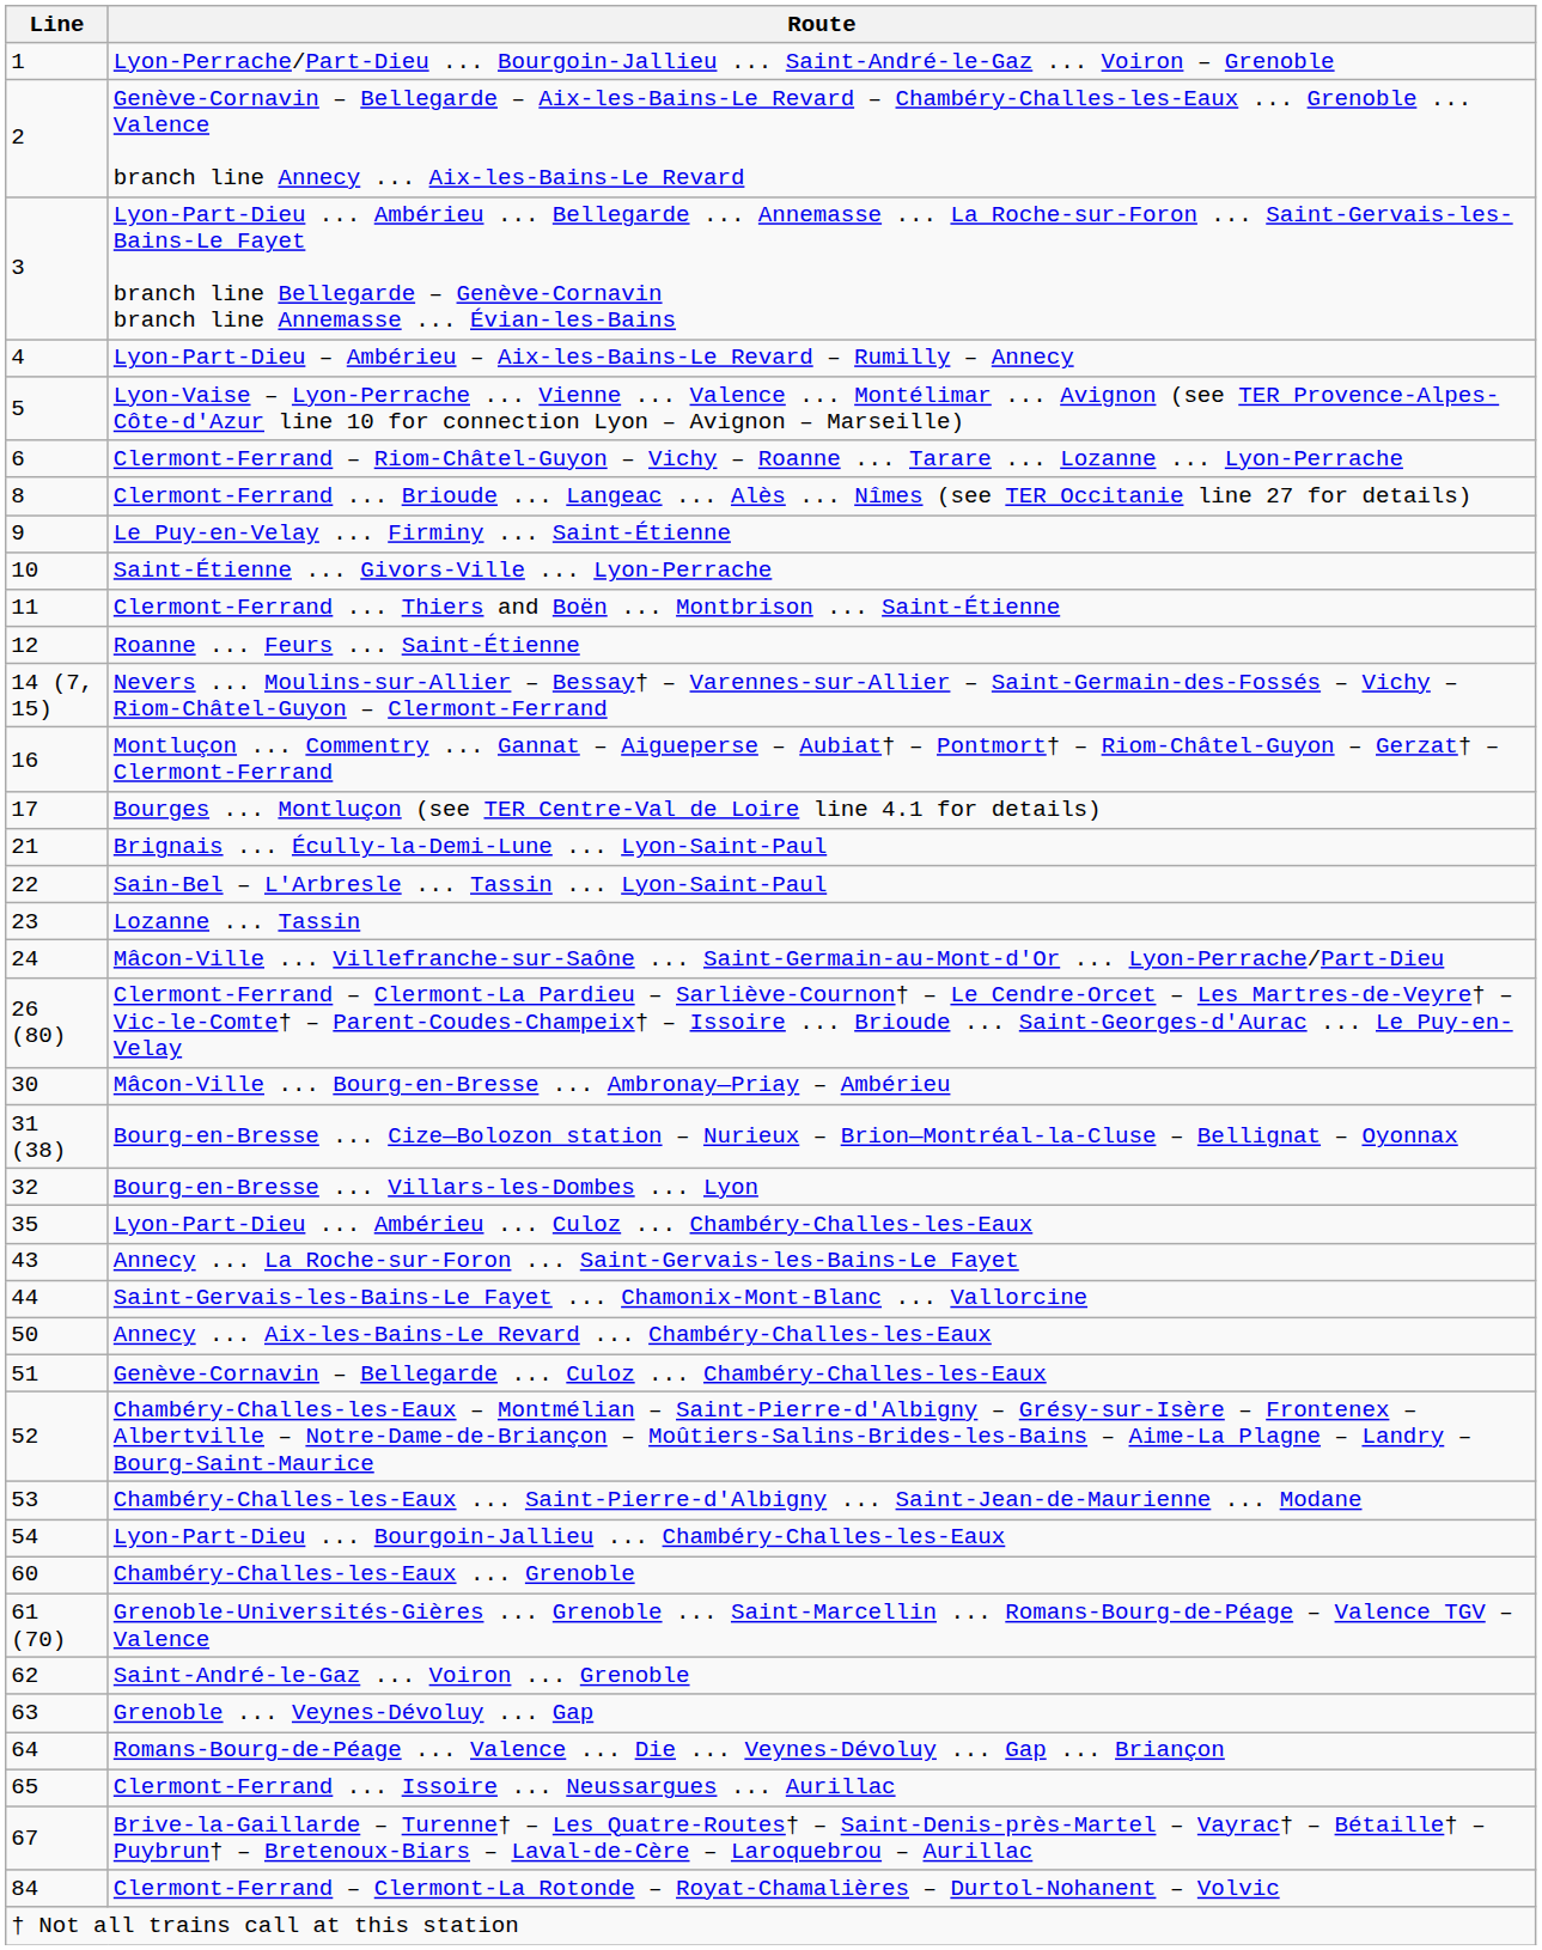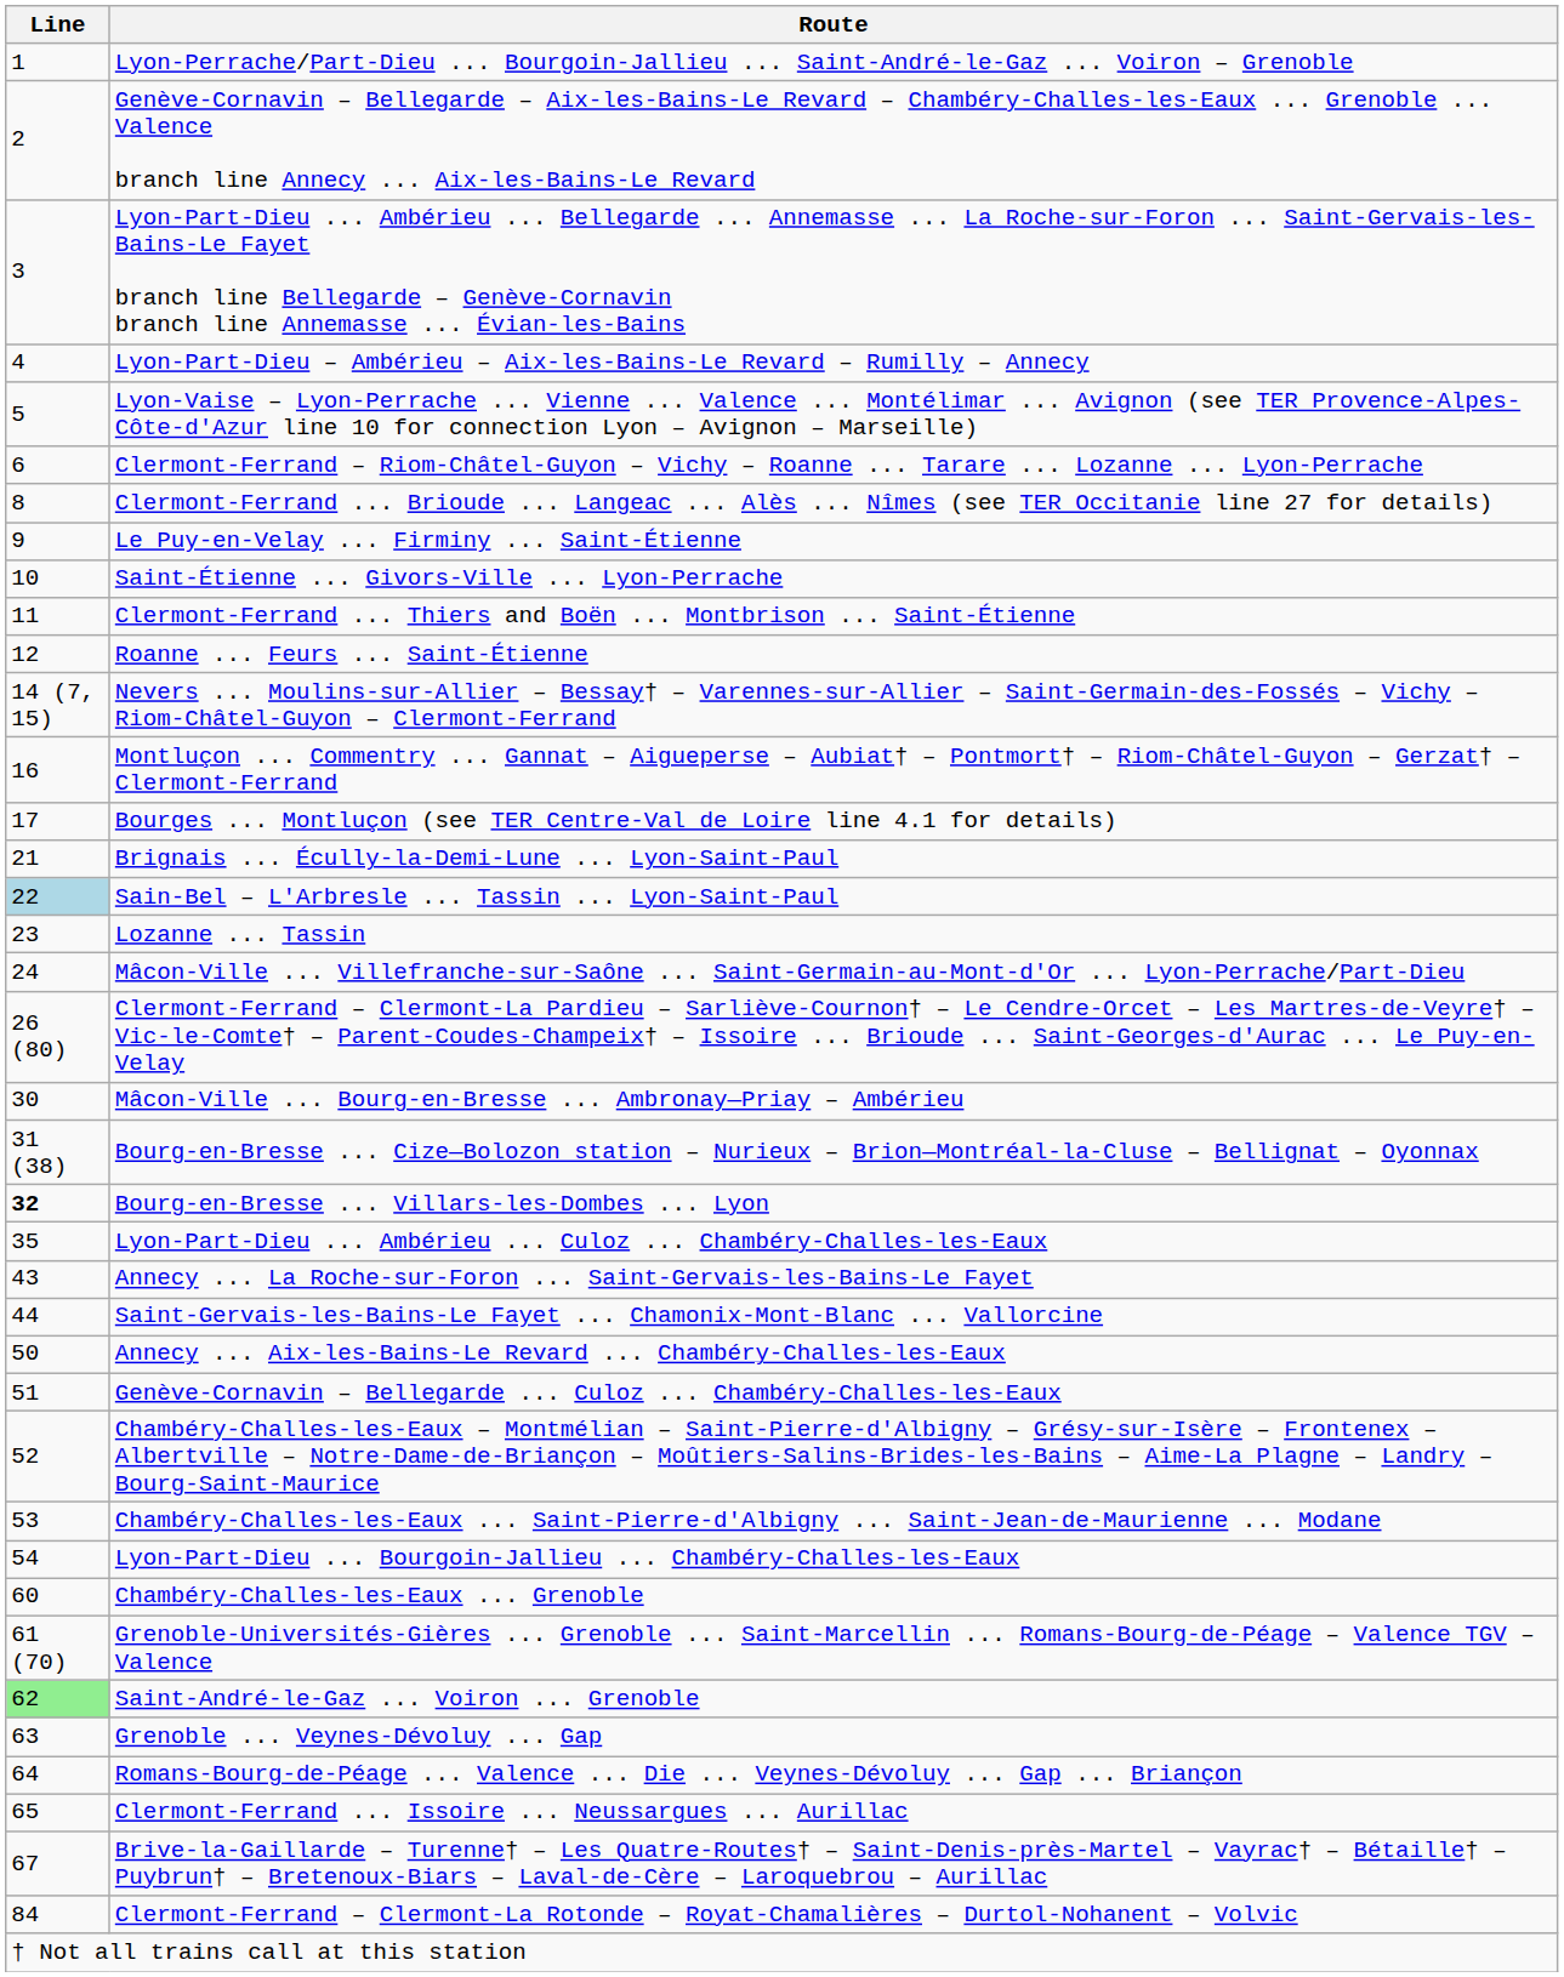Sain-Bel – L'Arbresle ... Tassin ... Lyon-Saint-Paul | Line: no background -> lightblue background
Bourg-en-Bresse ... Villars-les-Dombes ... Lyon | Line: normal -> bold
Saint-André-le-Gaz ... Voiron ... Grenoble | Line: no background -> lightgreen background
